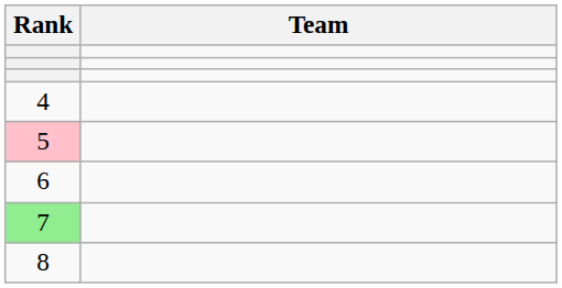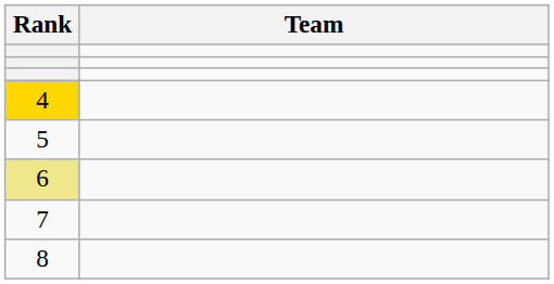row 5 | Rank: no background -> gold background
row 6 | Rank: pink background -> no background
row 7 | Rank: no background -> khaki background
row 8 | Rank: lightgreen background -> no background
